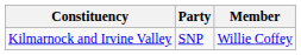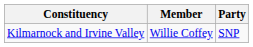columns swapped: Member <-> Party
